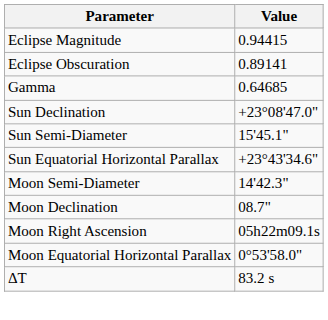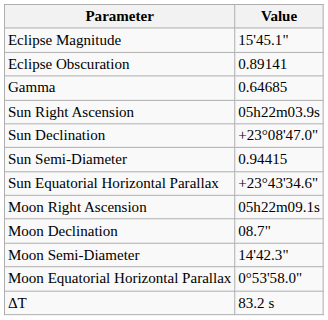Eclipse Magnitude | Value: 0.94415 -> 15'45.1"
+ row: Sun Right Ascension | 05h22m03.9s
Sun Semi-Diameter | Value: 15'45.1" -> 0.94415
rows swapped: Moon Right Ascension <-> Moon Semi-Diameter
